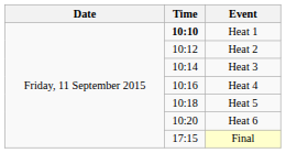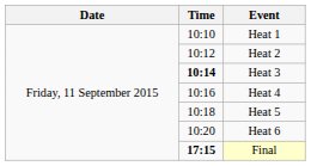Heat 1 | Time: bold -> normal
Heat 3 | Time: normal -> bold
Final | Time: normal -> bold
